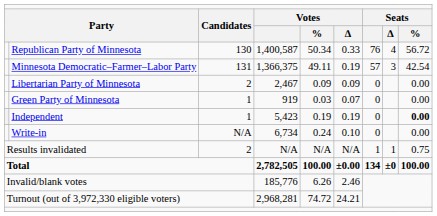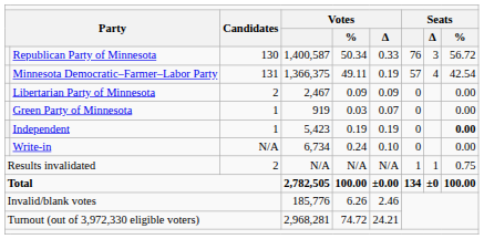Republican Party of Minnesota | column 8: 4 -> 3
Minnesota Democratic–Farmer–Labor Party | column 8: 3 -> 4
